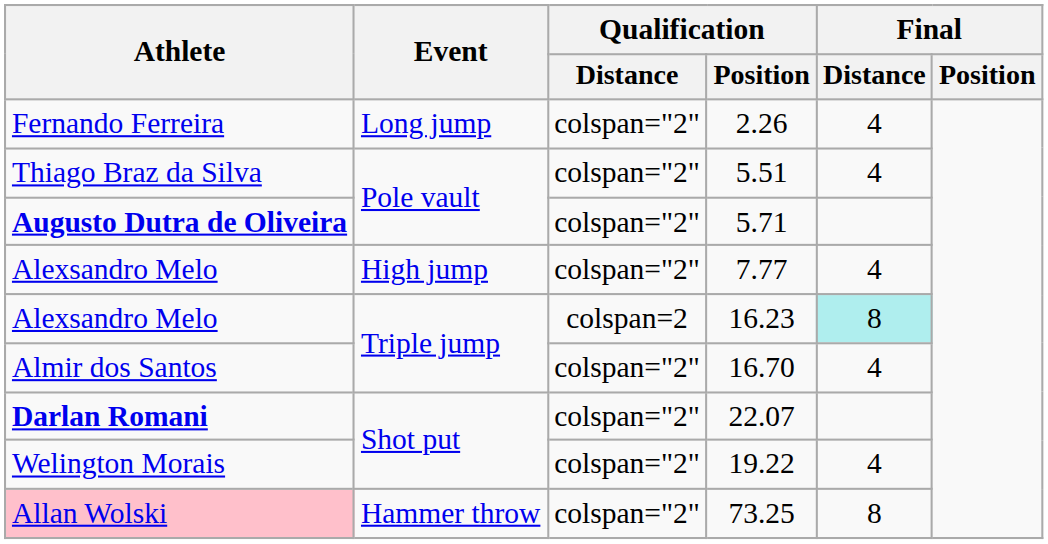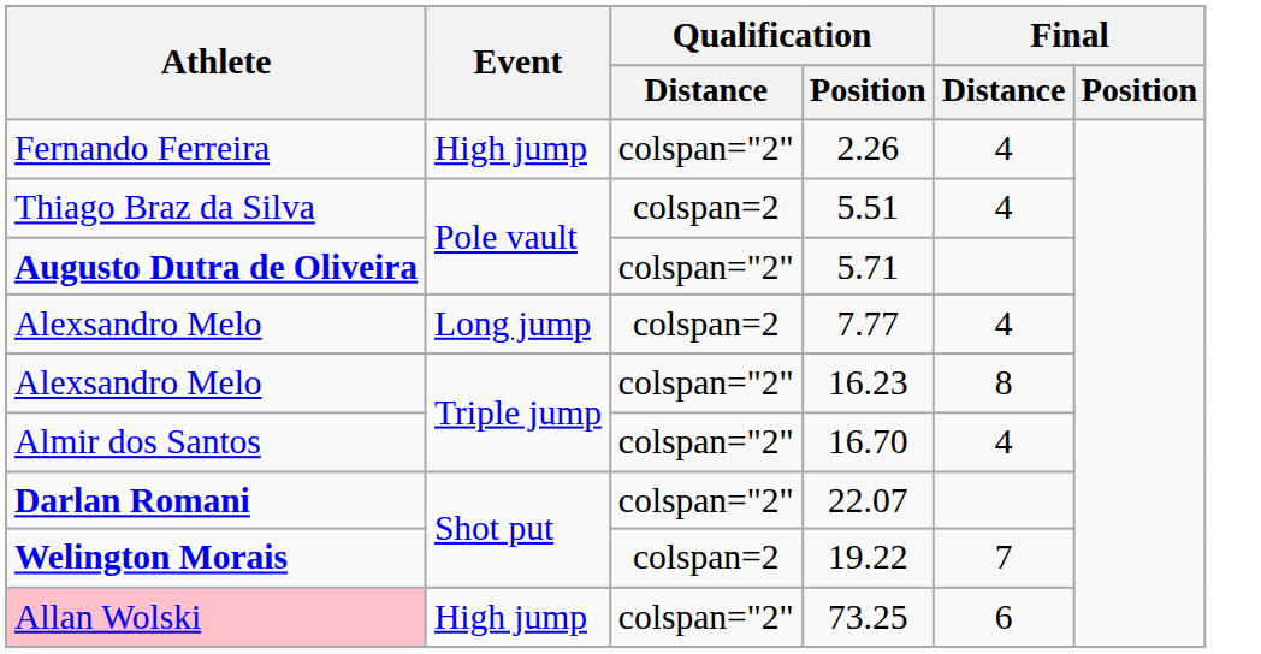2.26 | Event: Long jump -> High jump
5.51 | Qualification / Distance: colspan="2" -> colspan=2
7.77 | Event: High jump -> Long jump
7.77 | Qualification / Distance: colspan="2" -> colspan=2
16.23 | Qualification / Distance: colspan=2 -> colspan="2"
16.23 | Final / Distance: paleturquoise background -> no background
19.22 | Athlete: normal -> bold
19.22 | Qualification / Distance: colspan="2" -> colspan=2
19.22 | Final / Distance: 4 -> 7
73.25 | Event: Hammer throw -> High jump
73.25 | Final / Distance: 8 -> 6
